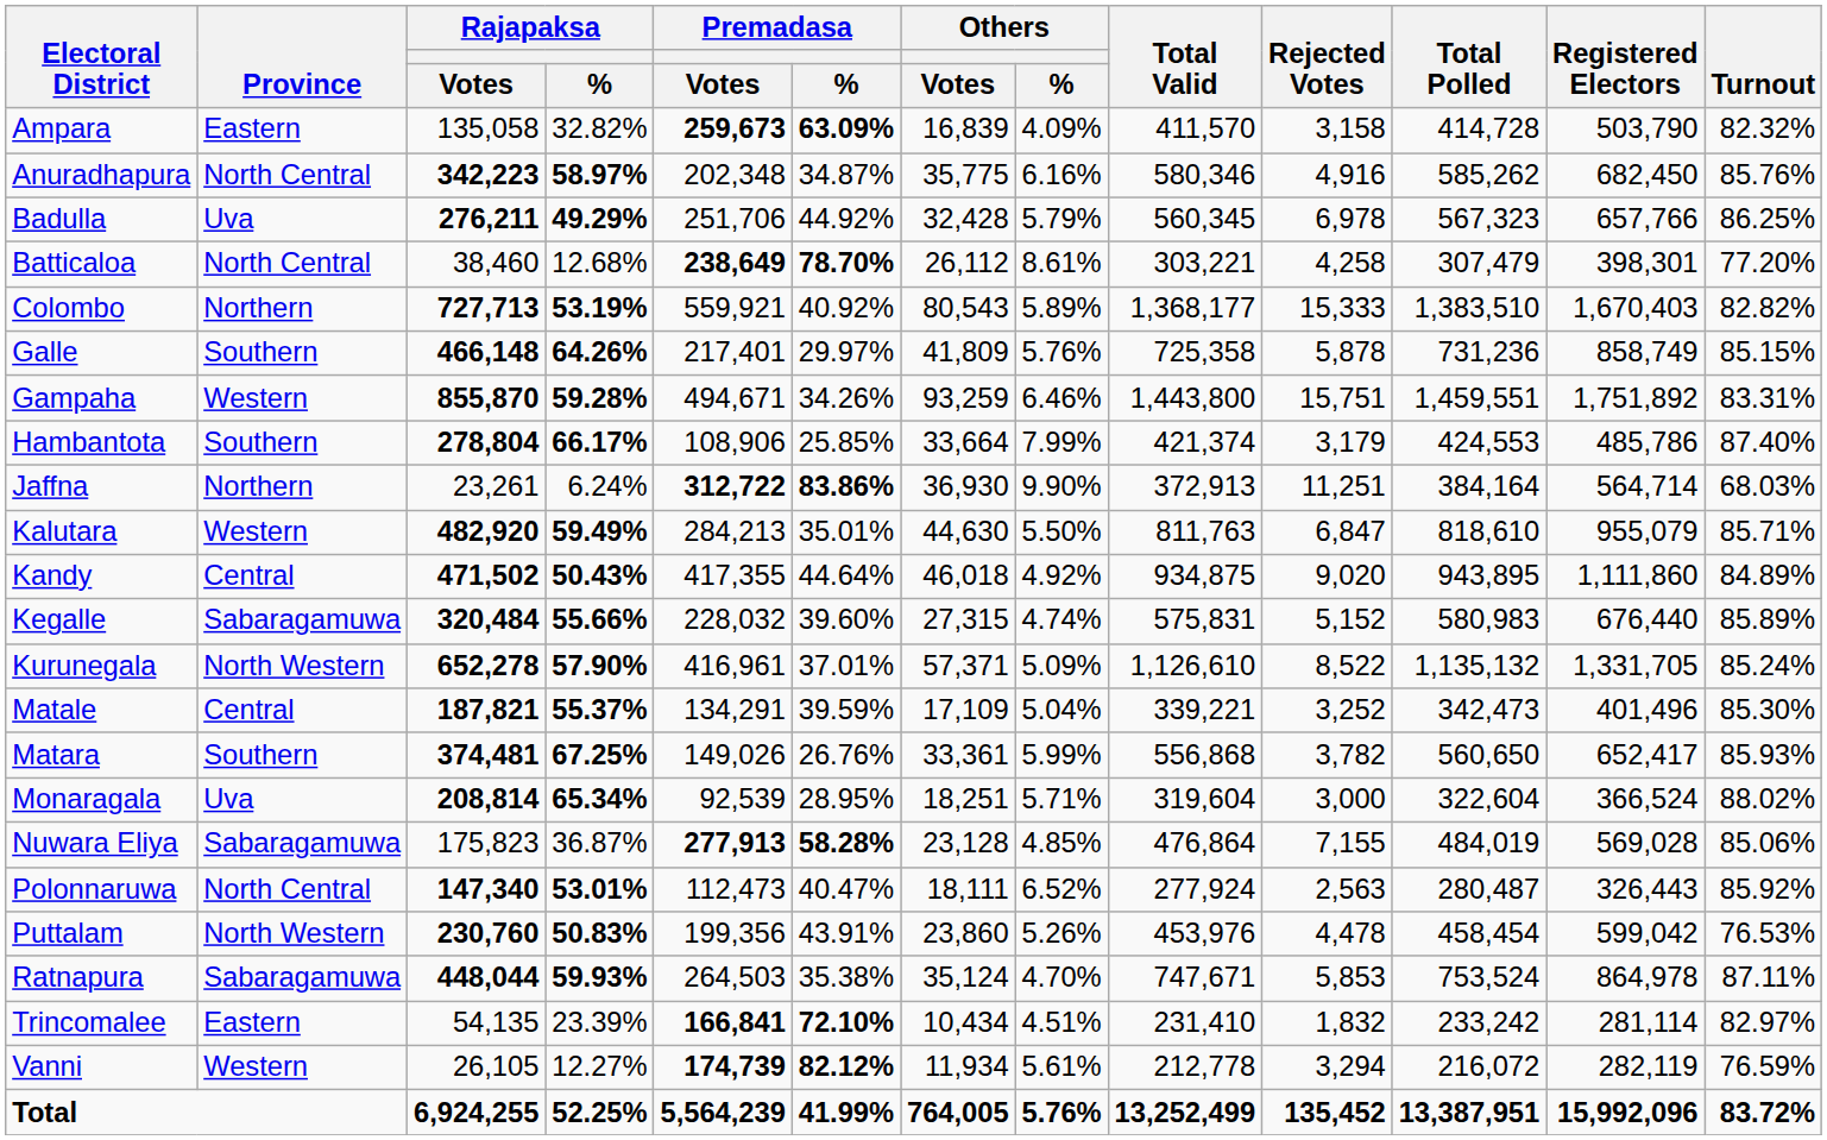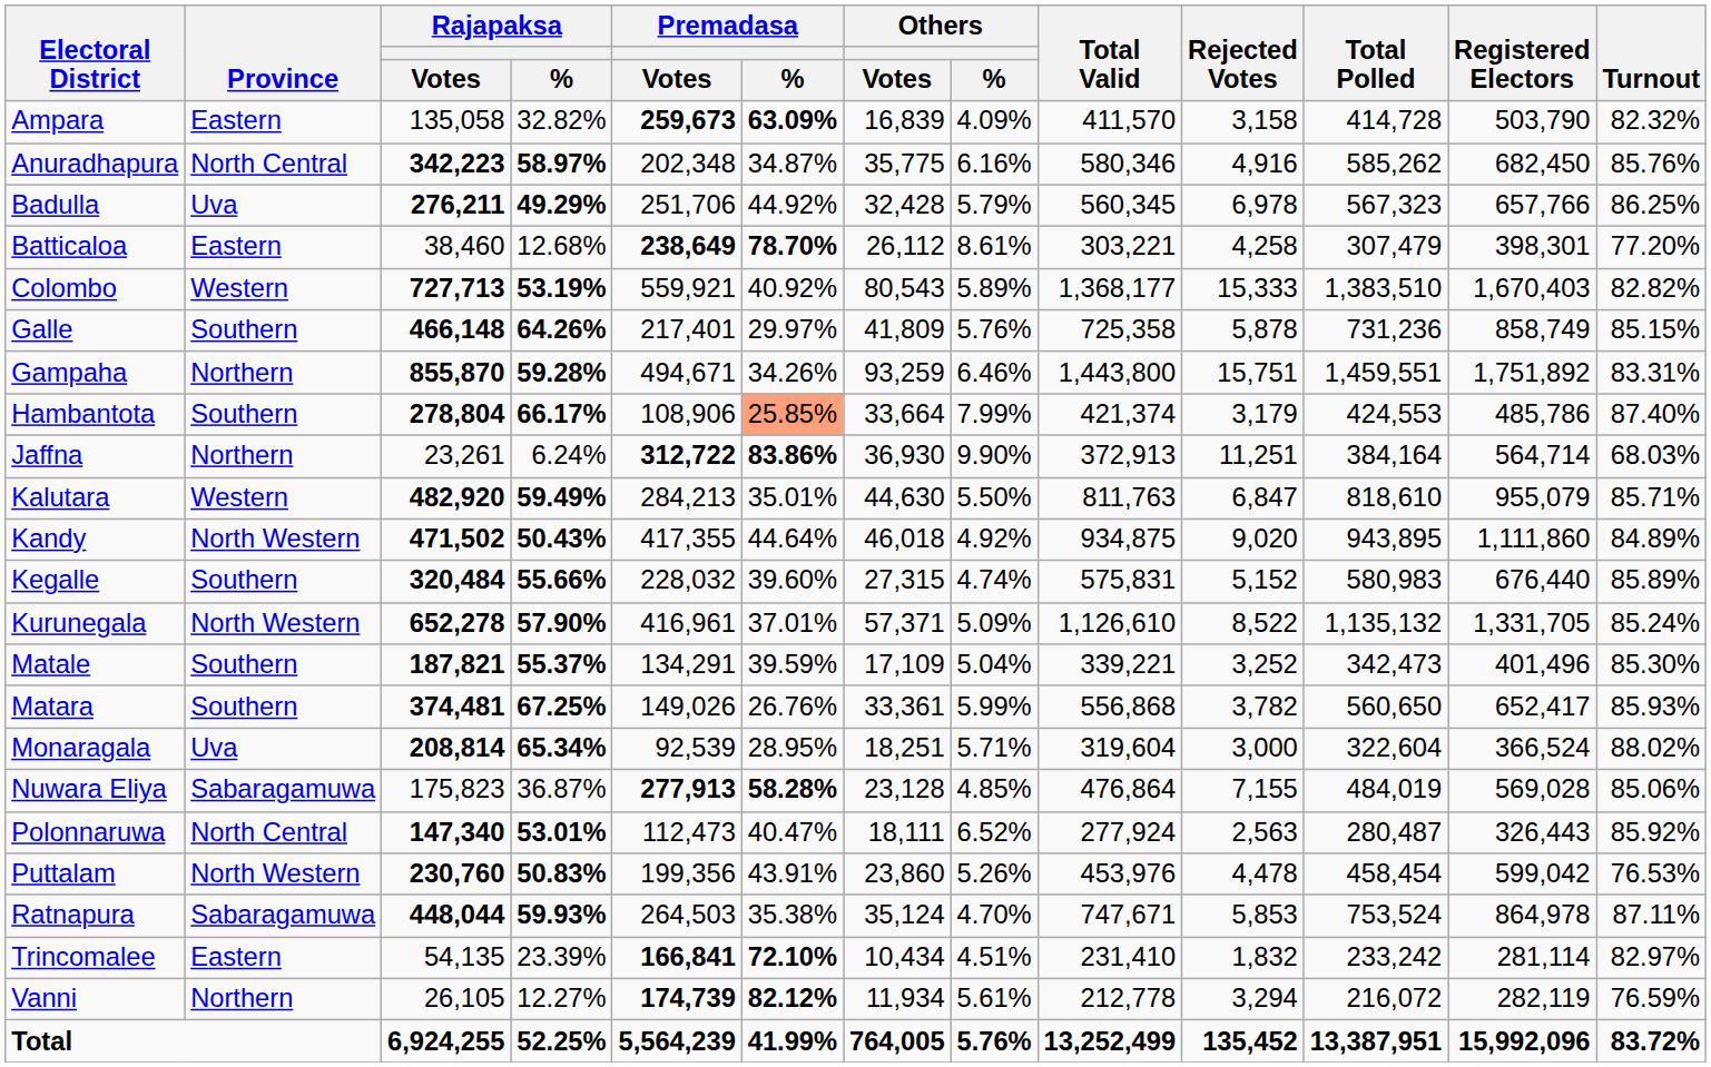Batticaloa | Province: North Central -> Eastern
Colombo | Province: Northern -> Western
Gampaha | Province: Western -> Northern
Hambantota | Premadasa / %: no background -> lightsalmon background
Kandy | Province: Central -> North Western
Kegalle | Province: Sabaragamuwa -> Southern
Matale | Province: Central -> Southern
Vanni | Province: Western -> Northern
